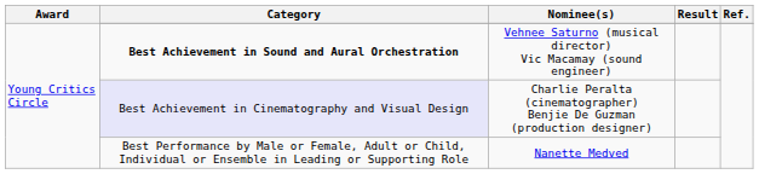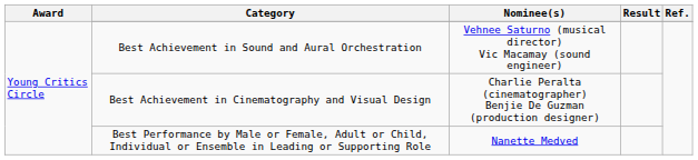Best Achievement in Sound and Aural Orchestration | Category: bold -> normal
Best Achievement in Cinematography and Visual Design | Category: lavender background -> no background
